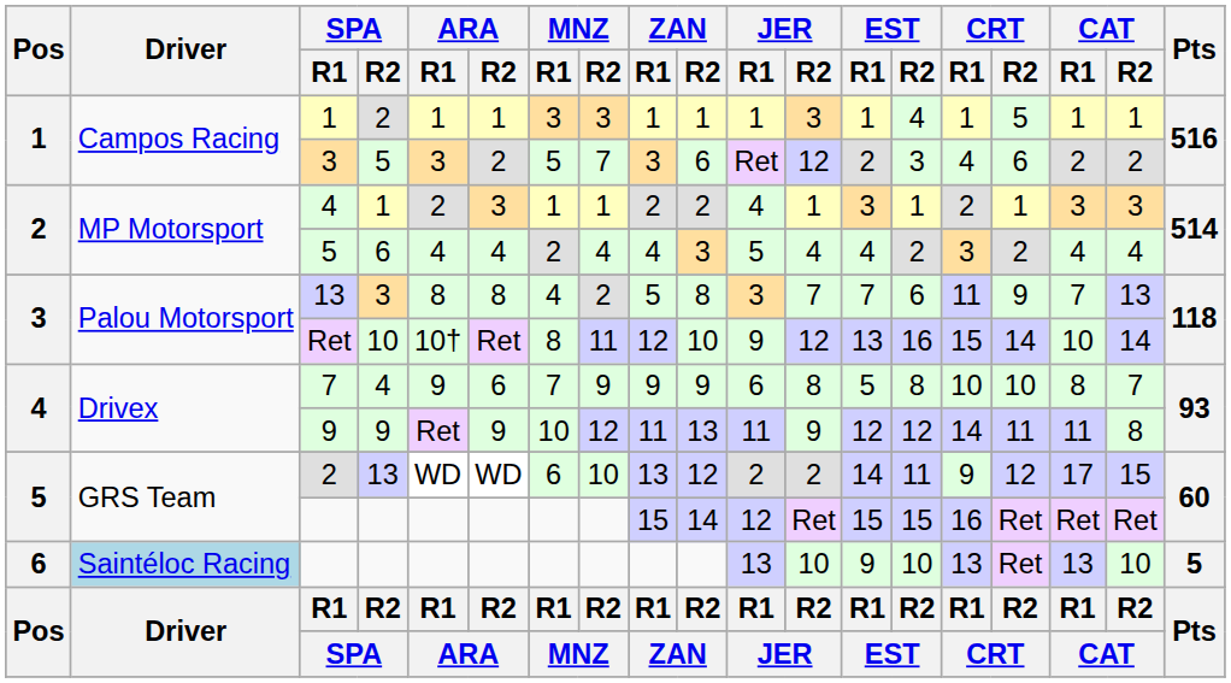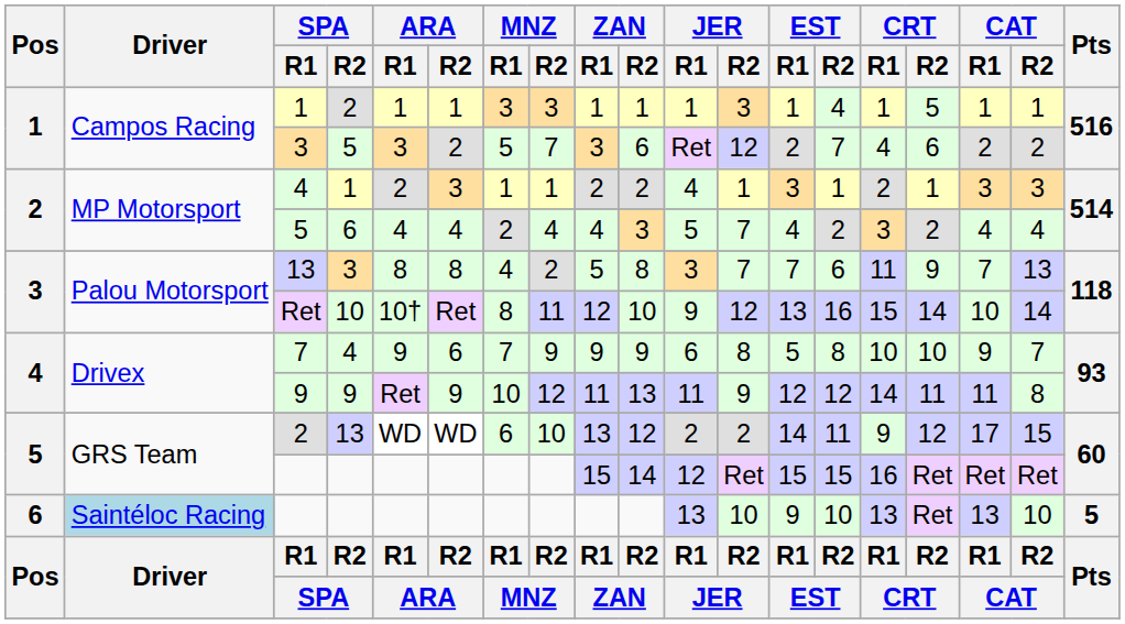row 4 | EST / R2: 3 -> 7
row 6 | JER / R2: 4 -> 7
row 9 | CAT / R1: 8 -> 9
